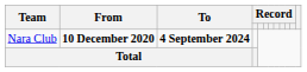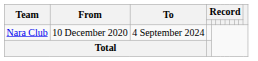Nara Club | From: bold -> normal
Nara Club | To: bold -> normal
